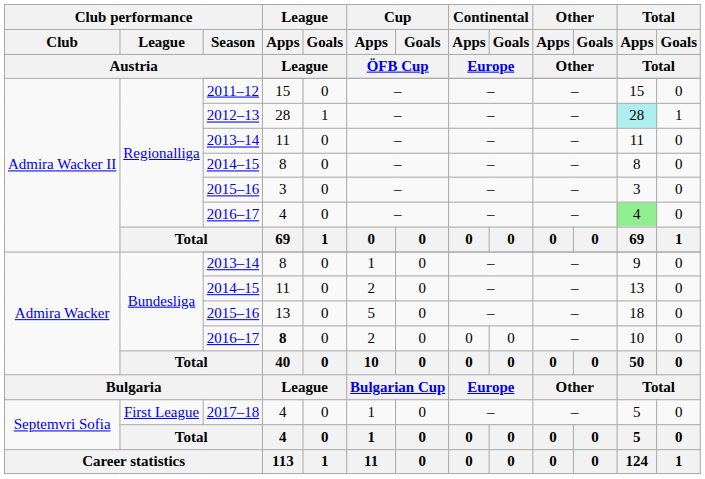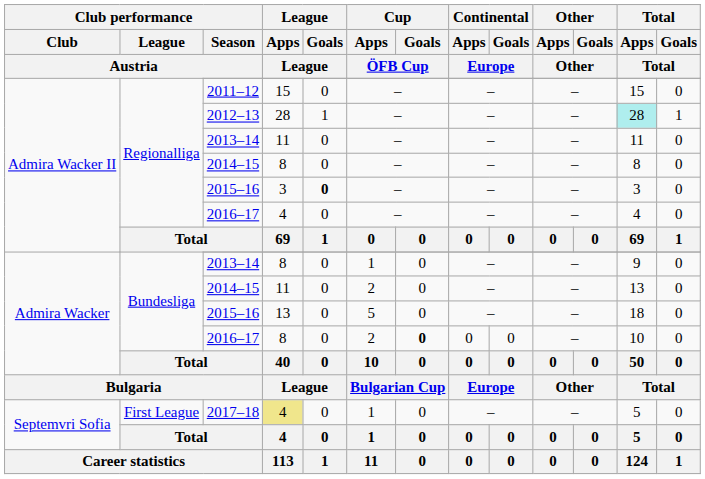Admira Wacker II / 2015–16 | League / Goals / League: normal -> bold
Admira Wacker II / 2016–17 | Total / Apps / Total: lightgreen background -> no background
Admira Wacker / 2016–17 | League / Apps / League: bold -> normal
Admira Wacker / 2016–17 | Cup / Goals / ÖFB Cup: normal -> bold
2017–18 | League / Apps / League: no background -> khaki background
